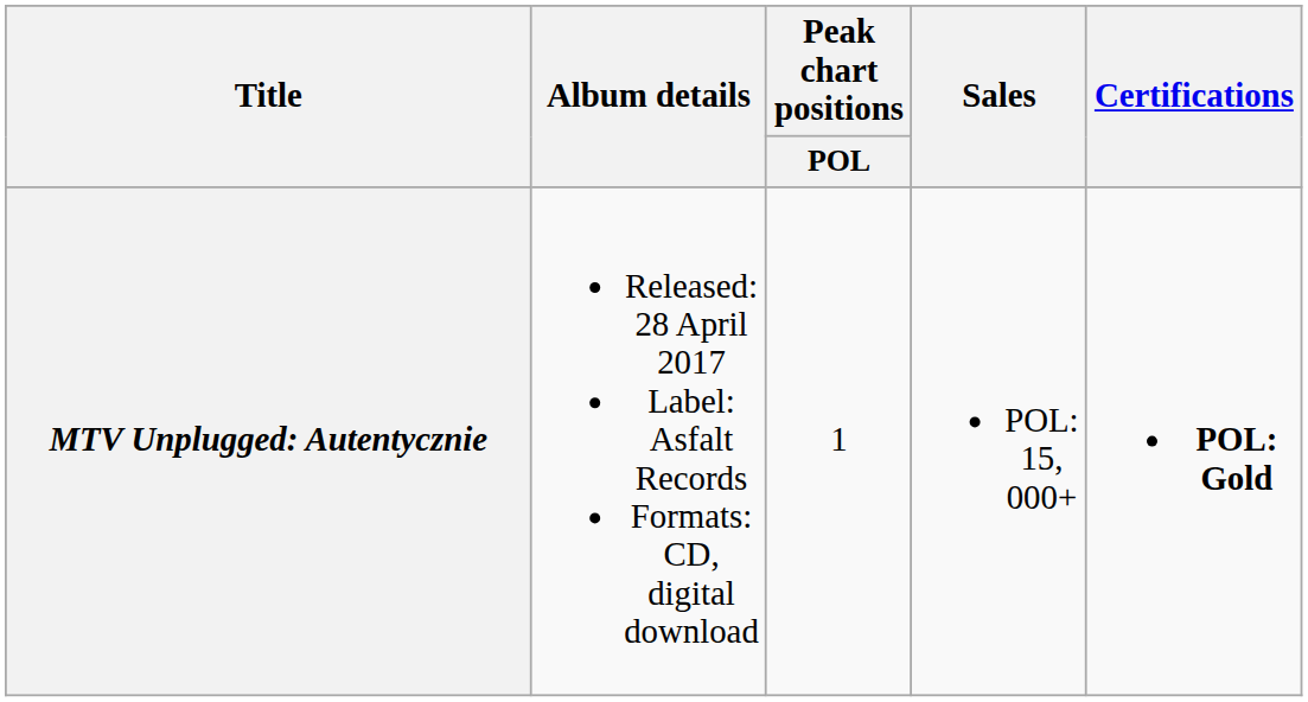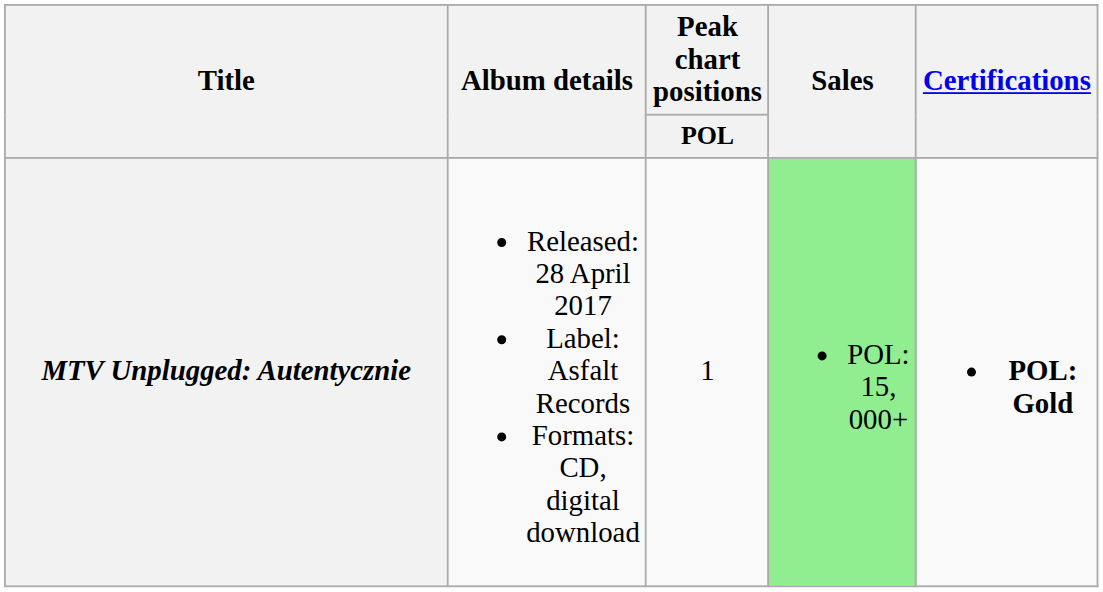MTV Unplugged: Autentycznie | Sales: no background -> lightgreen background
